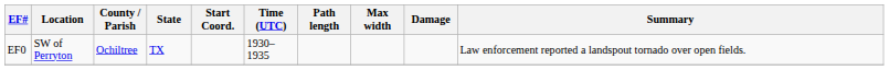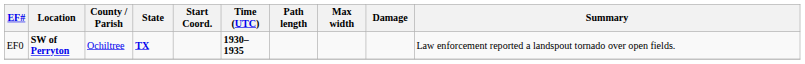EF0 | Location: normal -> bold
EF0 | State: normal -> bold
EF0 | Time (UTC): normal -> bold
